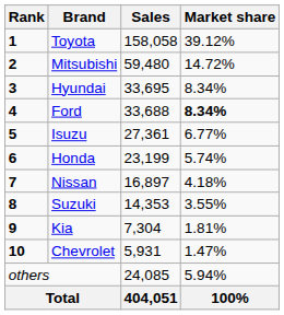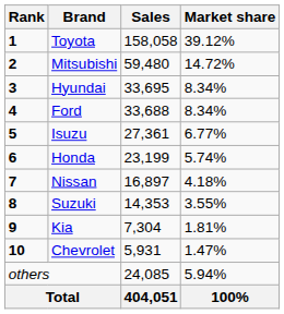Ford | Market share: bold -> normal
